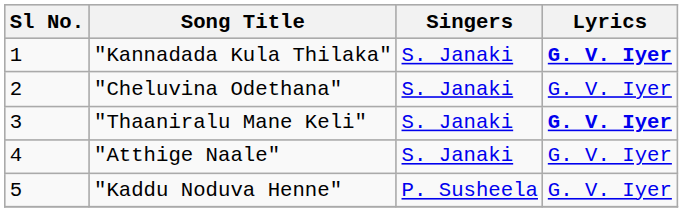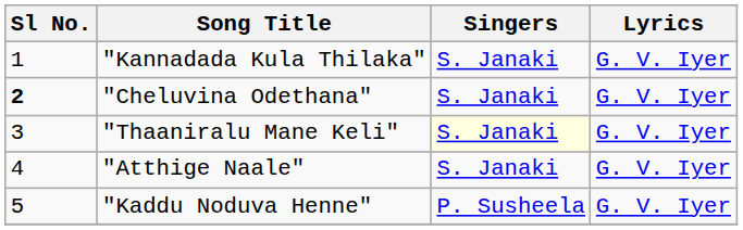"Kannadada Kula Thilaka" | Lyrics: bold -> normal
"Cheluvina Odethana" | Sl No.: normal -> bold
"Thaaniralu Mane Keli" | Singers: no background -> lightyellow background
"Thaaniralu Mane Keli" | Lyrics: bold -> normal
